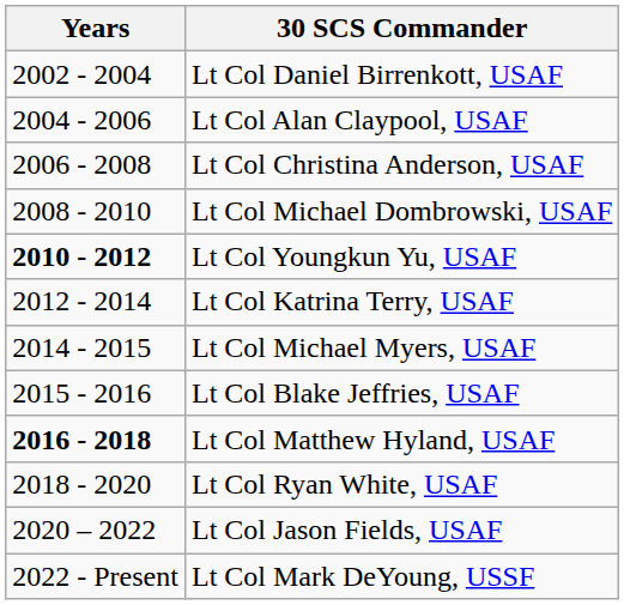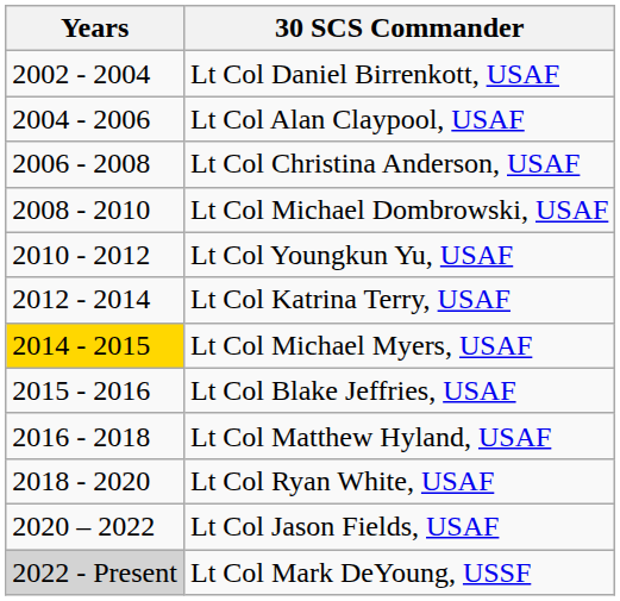Lt Col Youngkun Yu, USAF | Years: bold -> normal
Lt Col Michael Myers, USAF | Years: no background -> gold background
Lt Col Matthew Hyland, USAF | Years: bold -> normal
Lt Col Mark DeYoung, USSF | Years: no background -> lightgrey background
